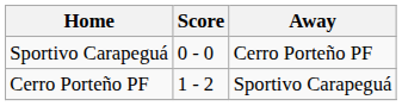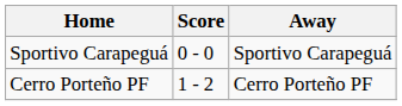row 2 | Away: Cerro Porteño PF -> Sportivo Carapeguá
row 3 | Away: Sportivo Carapeguá -> Cerro Porteño PF
